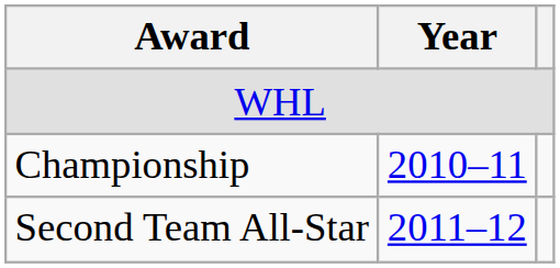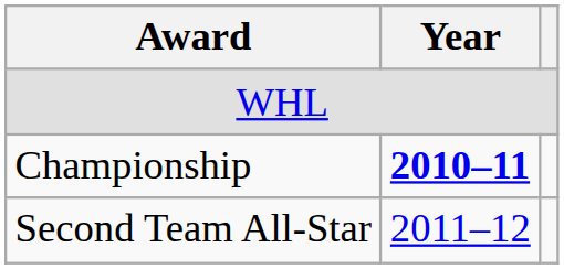Championship | Year: normal -> bold
